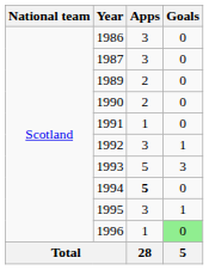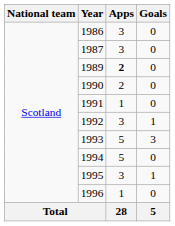1989 | Apps: normal -> bold
1994 | Apps: bold -> normal
1996 | Goals: lightgreen background -> no background
